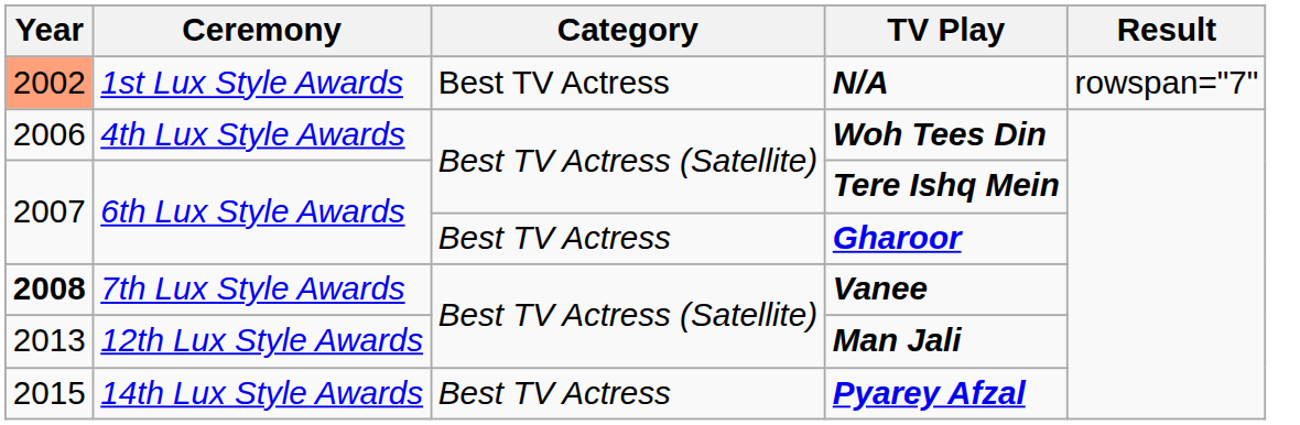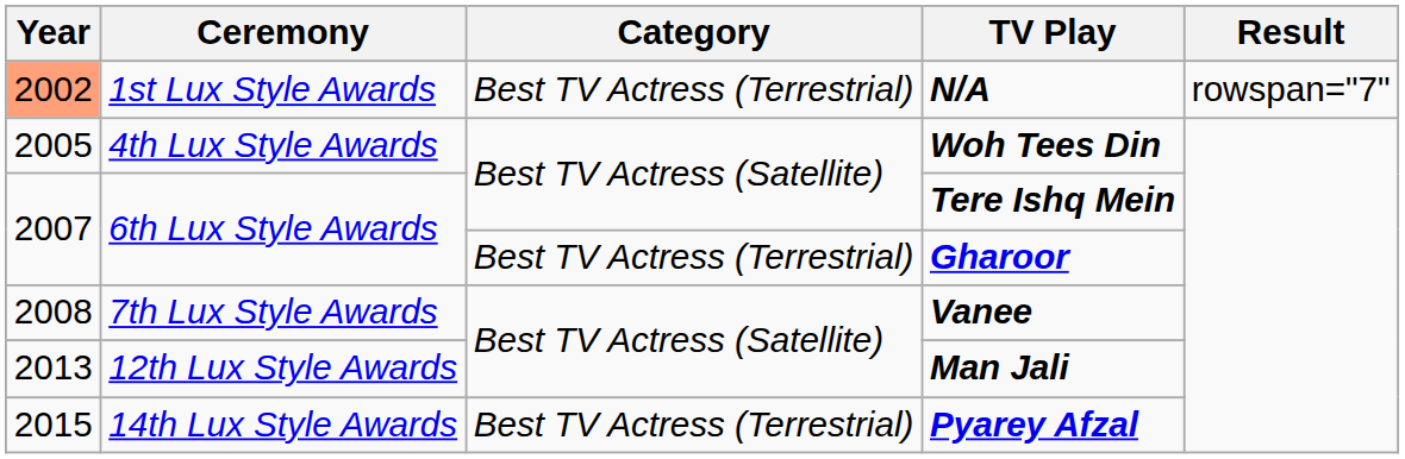N/A | Category: Best TV Actress -> Best TV Actress (Terrestrial)
Woh Tees Din | Year: 2006 -> 2005
Gharoor | Category: Best TV Actress -> Best TV Actress (Terrestrial)
Vanee | Year: bold -> normal
Pyarey Afzal | Category: Best TV Actress -> Best TV Actress (Terrestrial)
